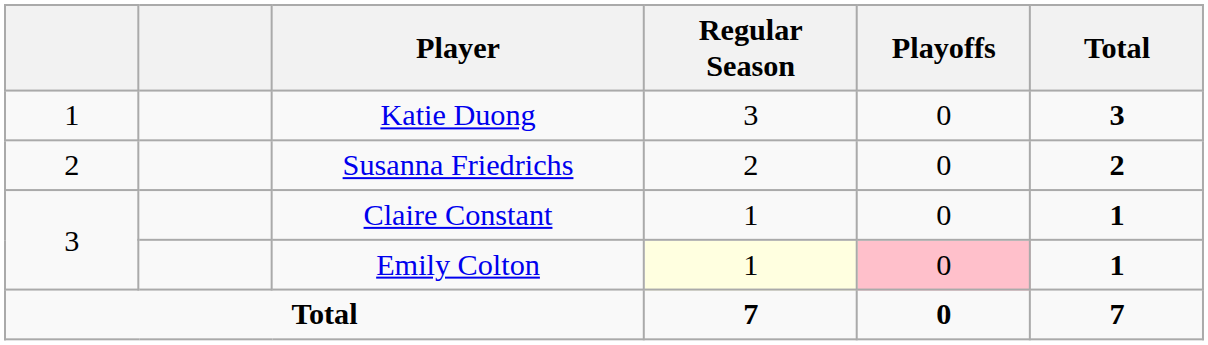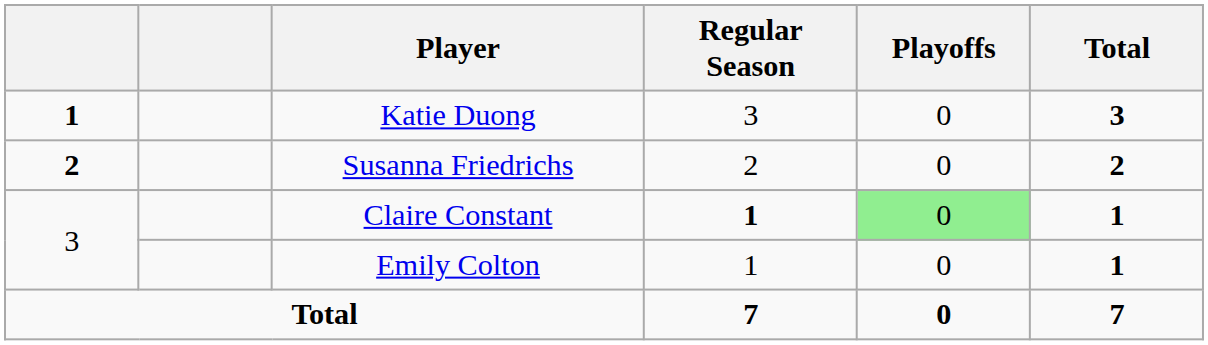Katie Duong | column 1: normal -> bold
Susanna Friedrichs | column 1: normal -> bold
Claire Constant | Regular Season: normal -> bold
Claire Constant | Playoffs: no background -> lightgreen background
Emily Colton | Regular Season: lightyellow background -> no background
Emily Colton | Playoffs: pink background -> no background
